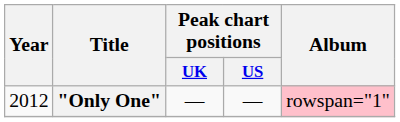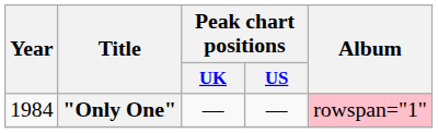"Only One" | Year: 2012 -> 1984
